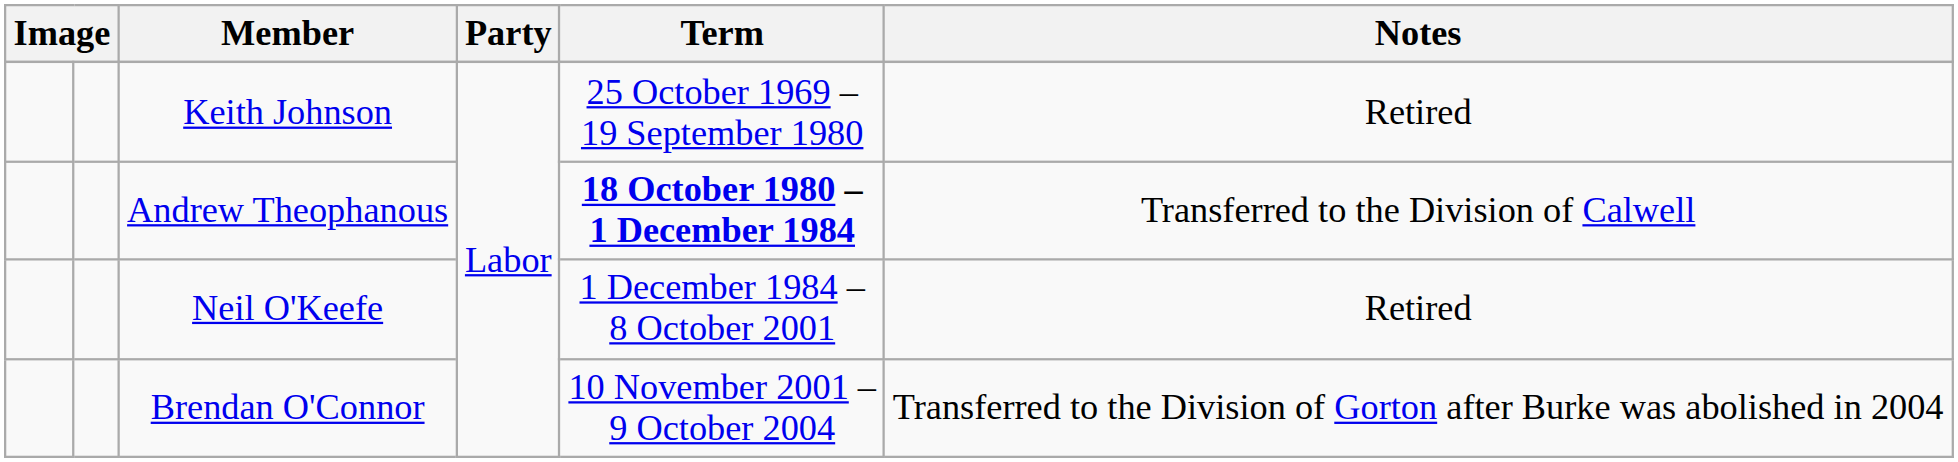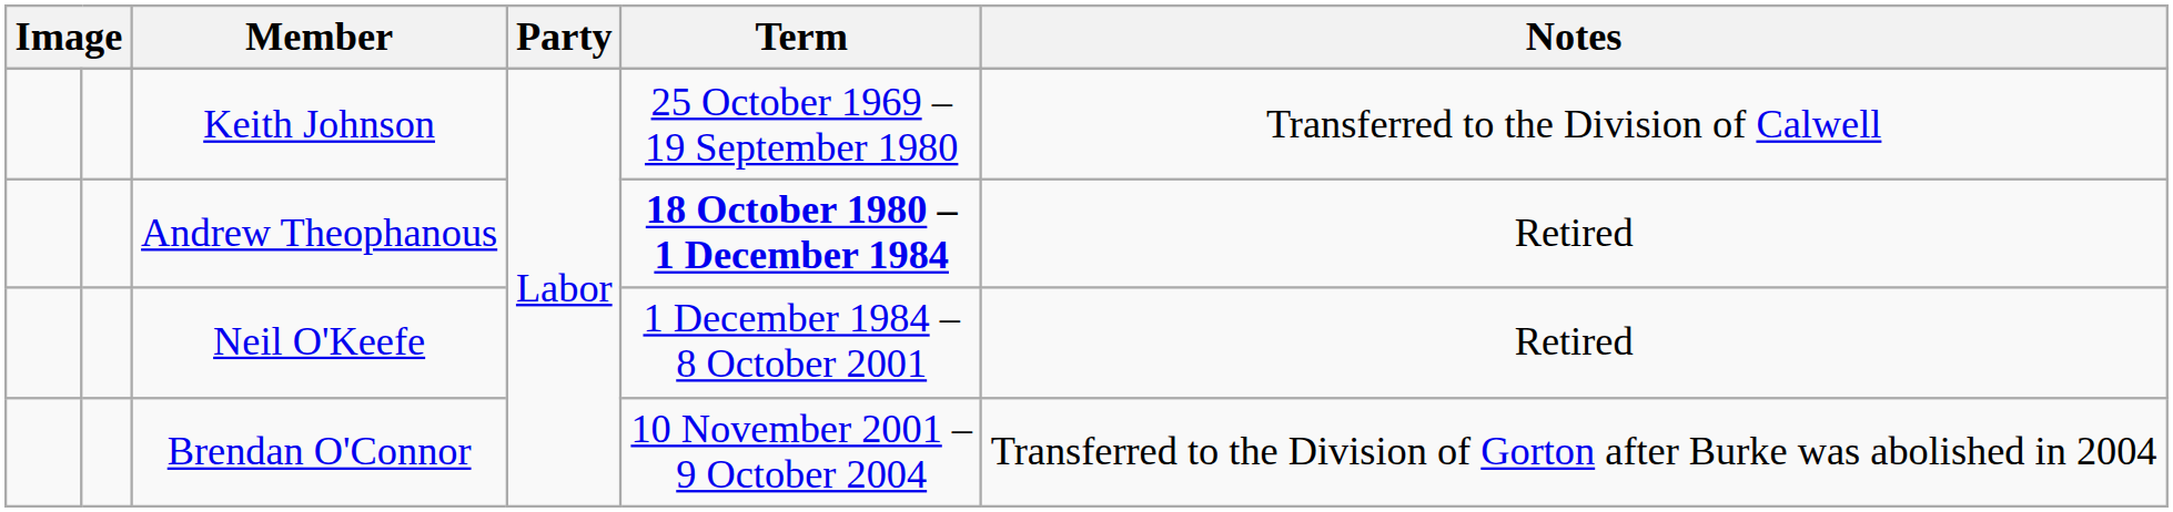Keith Johnson | Notes: Retired -> Transferred to the Division of Calwell
Andrew Theophanous | Notes: Transferred to the Division of Calwell -> Retired
